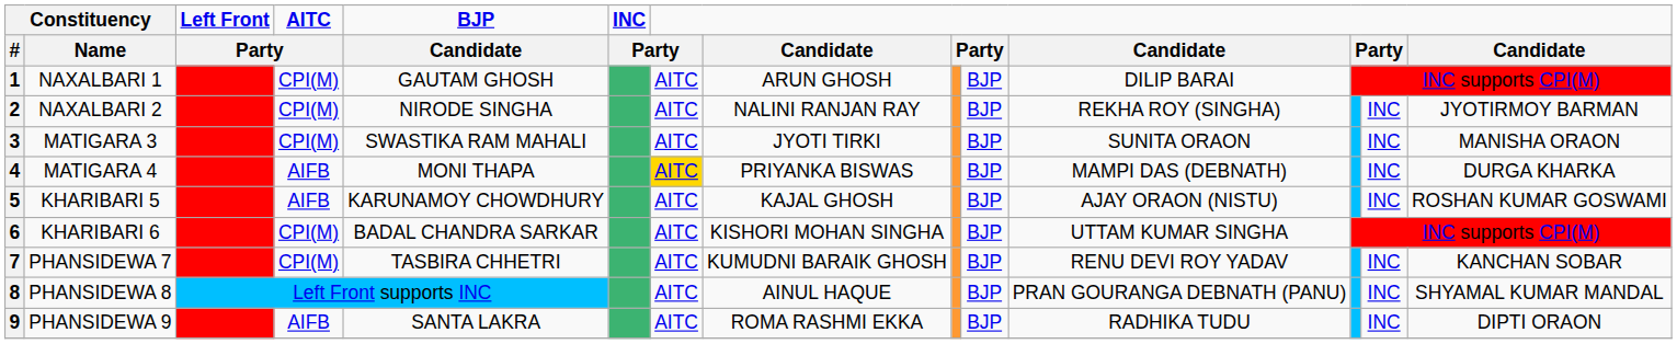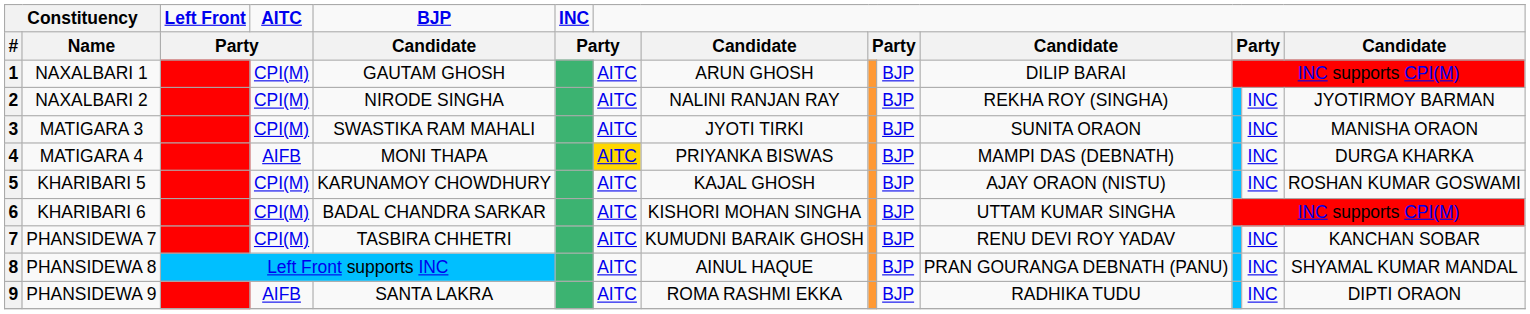5 | column 4: AIFB -> CPI(M)
